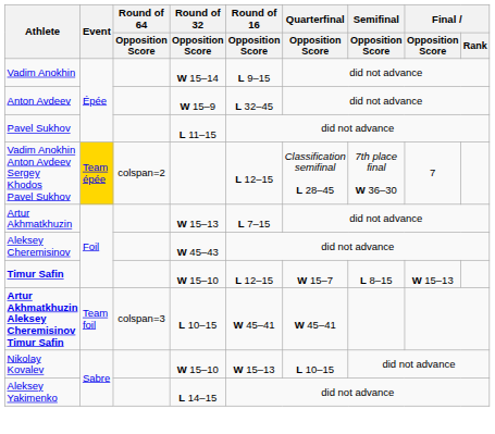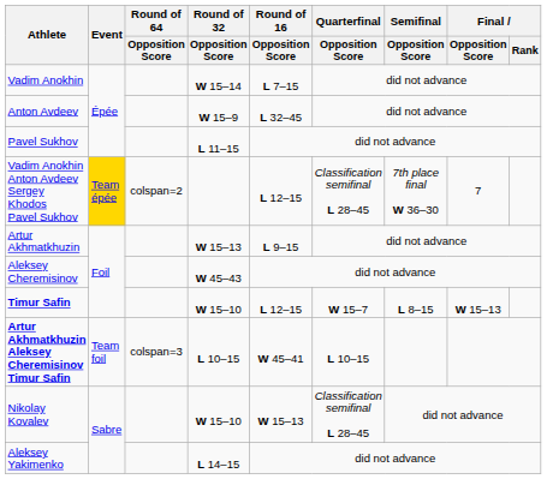Vadim Anokhin | Round of 16 / Opposition Score: L 9–15 -> L 7–15
Artur Akhmatkhuzin | Round of 16 / Opposition Score: L 7–15 -> L 9–15
Artur Akhmatkhuzin Aleksey Cheremisinov Timur Safin | Quarterfinal / Opposition Score: W 45–41 -> L 10–15
Nikolay Kovalev | Quarterfinal / Opposition Score: L 10–15 -> Classification semifinal L 28–45
